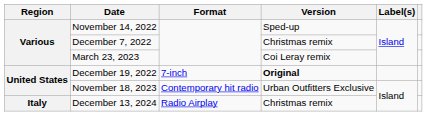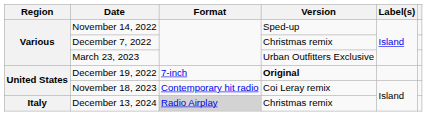March 23, 2023 | Version: Coi Leray remix -> Urban Outfitters Exclusive
November 18, 2023 | Version: Urban Outfitters Exclusive -> Coi Leray remix
December 13, 2024 | Format: no background -> lightgrey background
